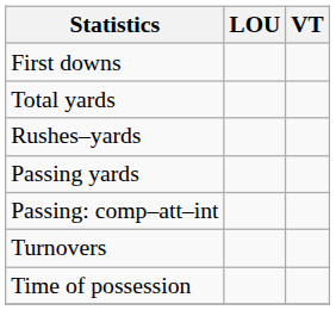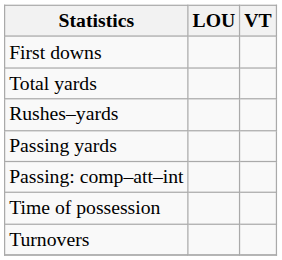rows swapped: Turnovers <-> Time of possession
